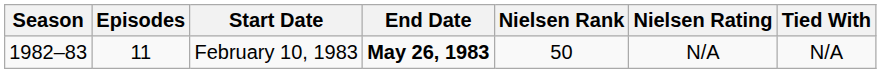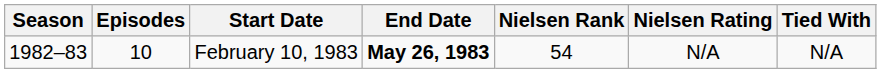February 10, 1983 | Episodes: 11 -> 10
February 10, 1983 | Nielsen Rank: 50 -> 54
